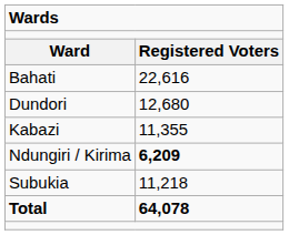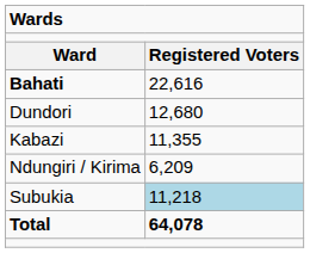row 4 | column 1: normal -> bold
row 7 | column 2: bold -> normal
row 8 | column 2: no background -> lightblue background
